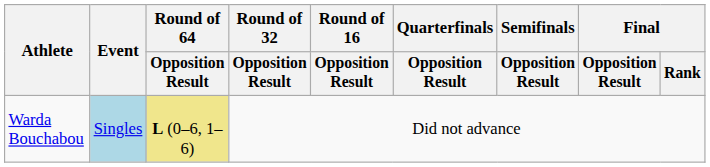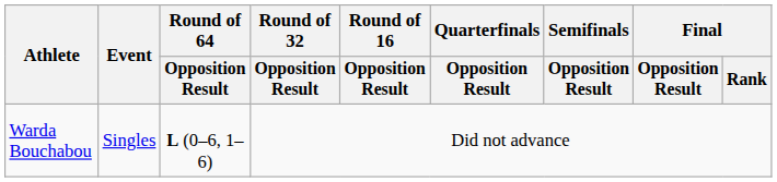Warda Bouchabou | Event: lightblue background -> no background
Warda Bouchabou | Round of 64 / Opposition Result: khaki background -> no background
